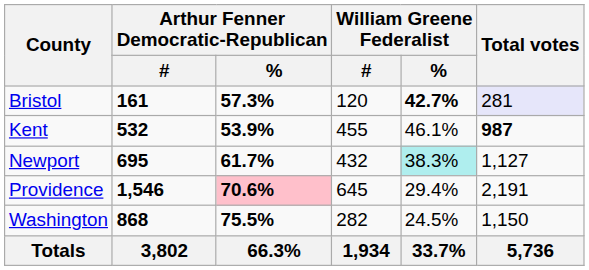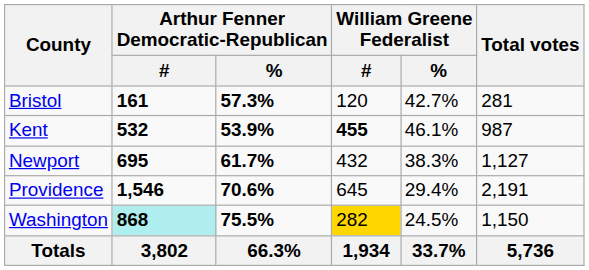Bristol | William Greene Federalist / %: bold -> normal
Bristol | Total votes: lavender background -> no background
Kent | William Greene Federalist / #: normal -> bold
Kent | Total votes: bold -> normal
Newport | William Greene Federalist / %: paleturquoise background -> no background
Providence | Arthur Fenner Democratic-Republican / %: pink background -> no background
Washington | Arthur Fenner Democratic-Republican / #: no background -> paleturquoise background
Washington | William Greene Federalist / #: no background -> gold background
